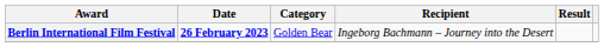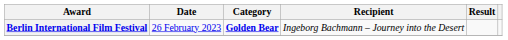Berlin International Film Festival | Date: bold -> normal
Berlin International Film Festival | Category: normal -> bold
